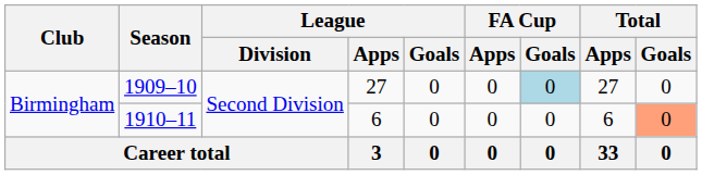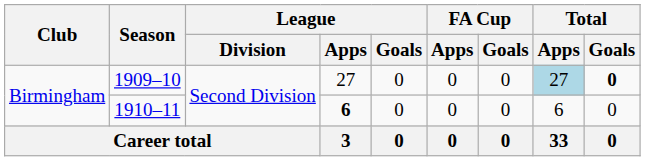1909–10 | FA Cup / Goals: lightblue background -> no background
1909–10 | Total / Apps: no background -> lightblue background
1909–10 | Total / Goals: normal -> bold
1910–11 | League / Apps: normal -> bold
1910–11 | Total / Goals: lightsalmon background -> no background
